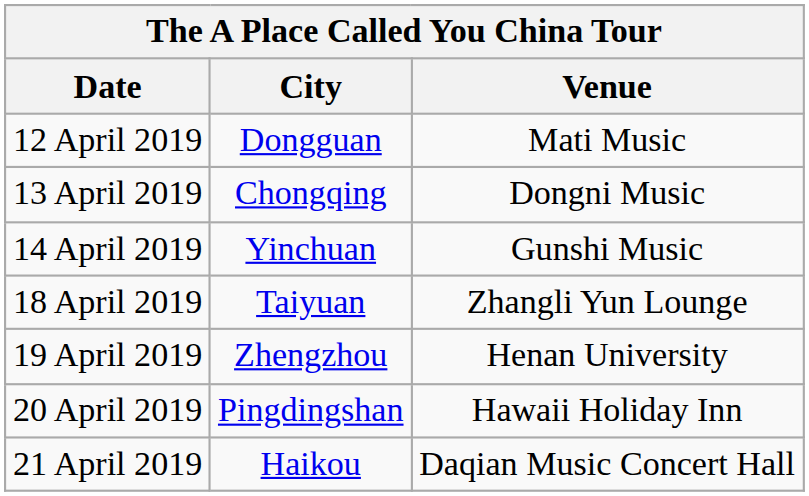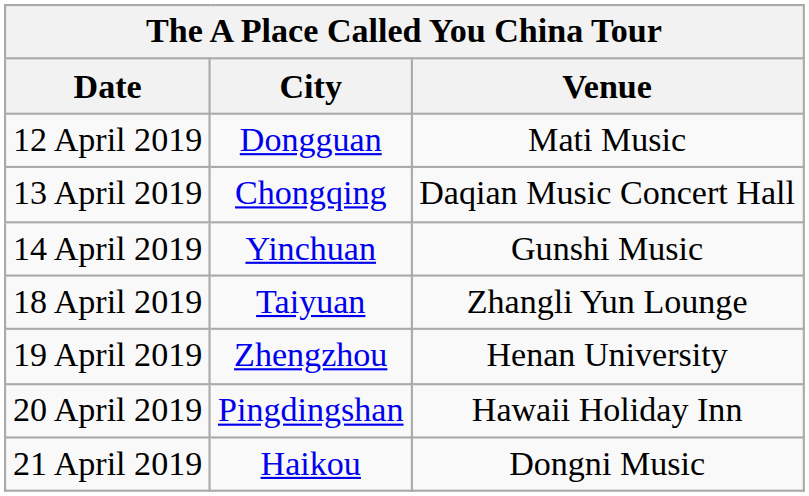13 April 2019 | Venue: Dongni Music -> Daqian Music Concert Hall
21 April 2019 | Venue: Daqian Music Concert Hall -> Dongni Music
